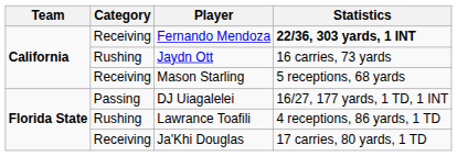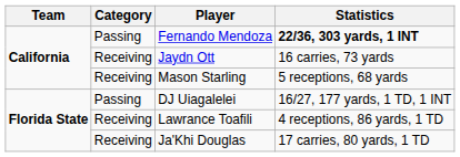Fernando Mendoza | Category: Receiving -> Passing
Jaydn Ott | Category: Rushing -> Receiving
Lawrance Toafili | Category: Rushing -> Receiving
